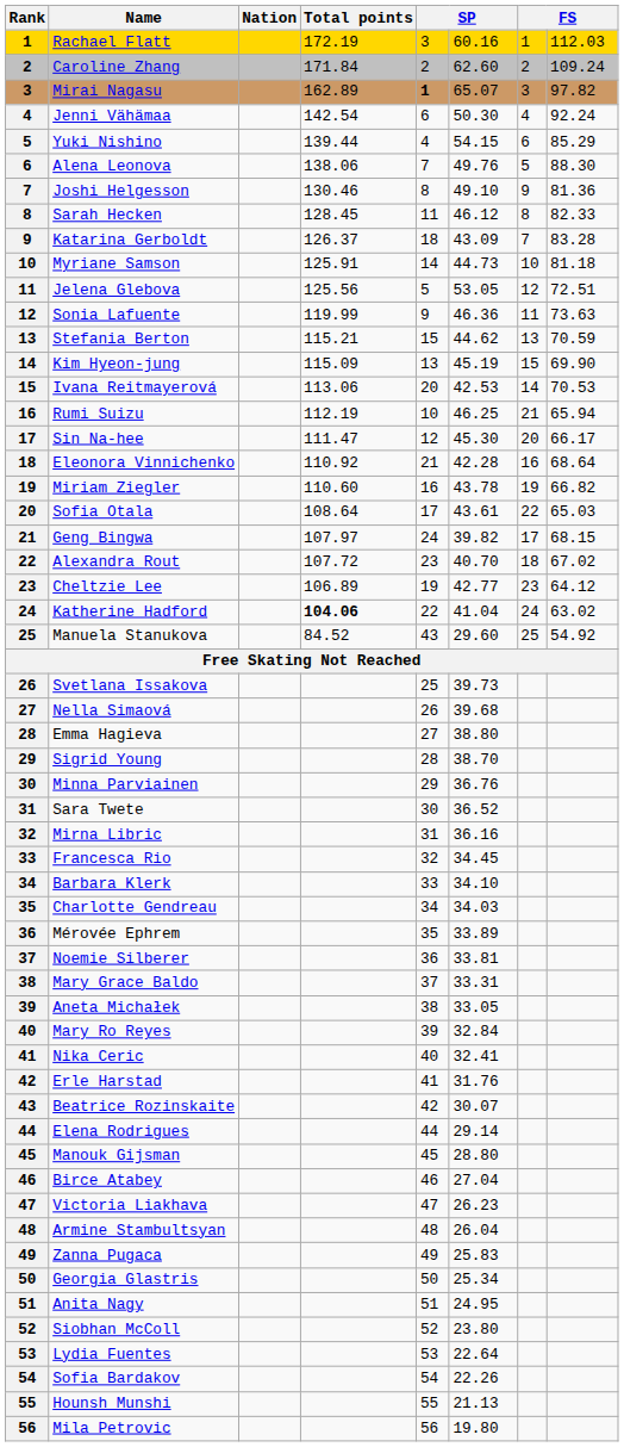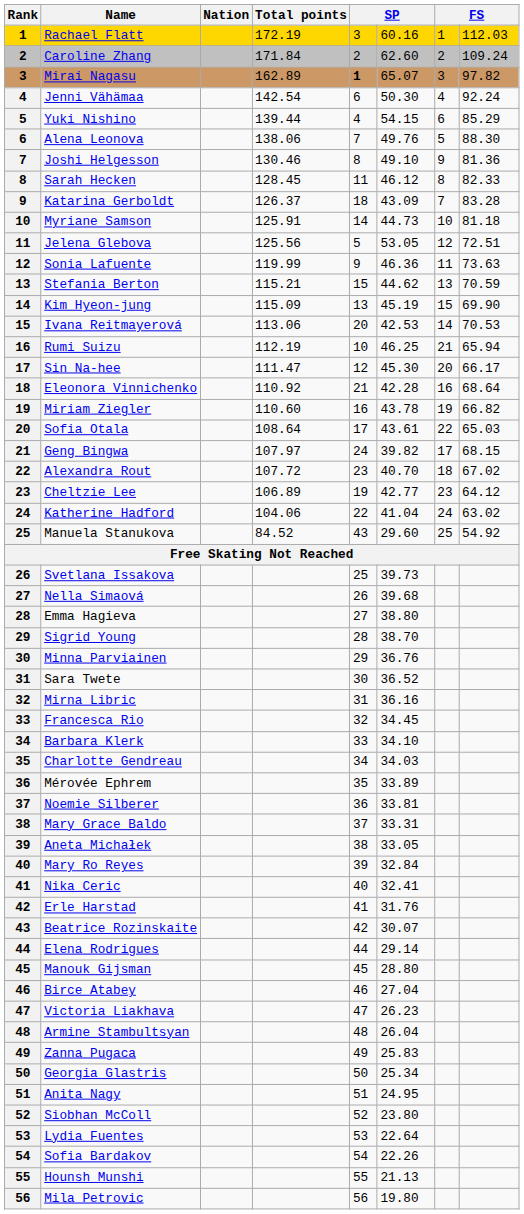Katherine Hadford | Total points: bold -> normal
